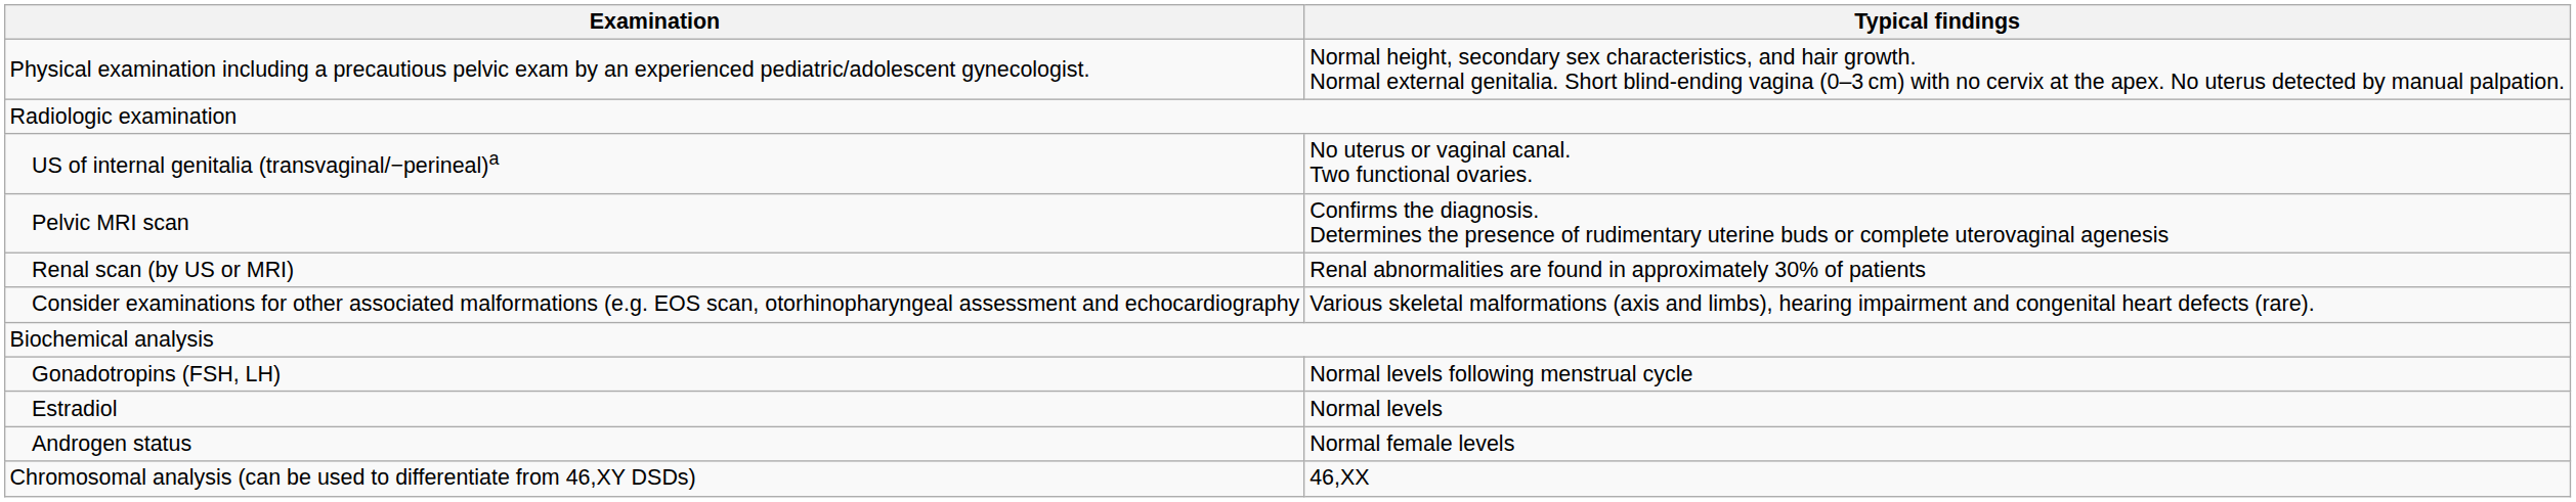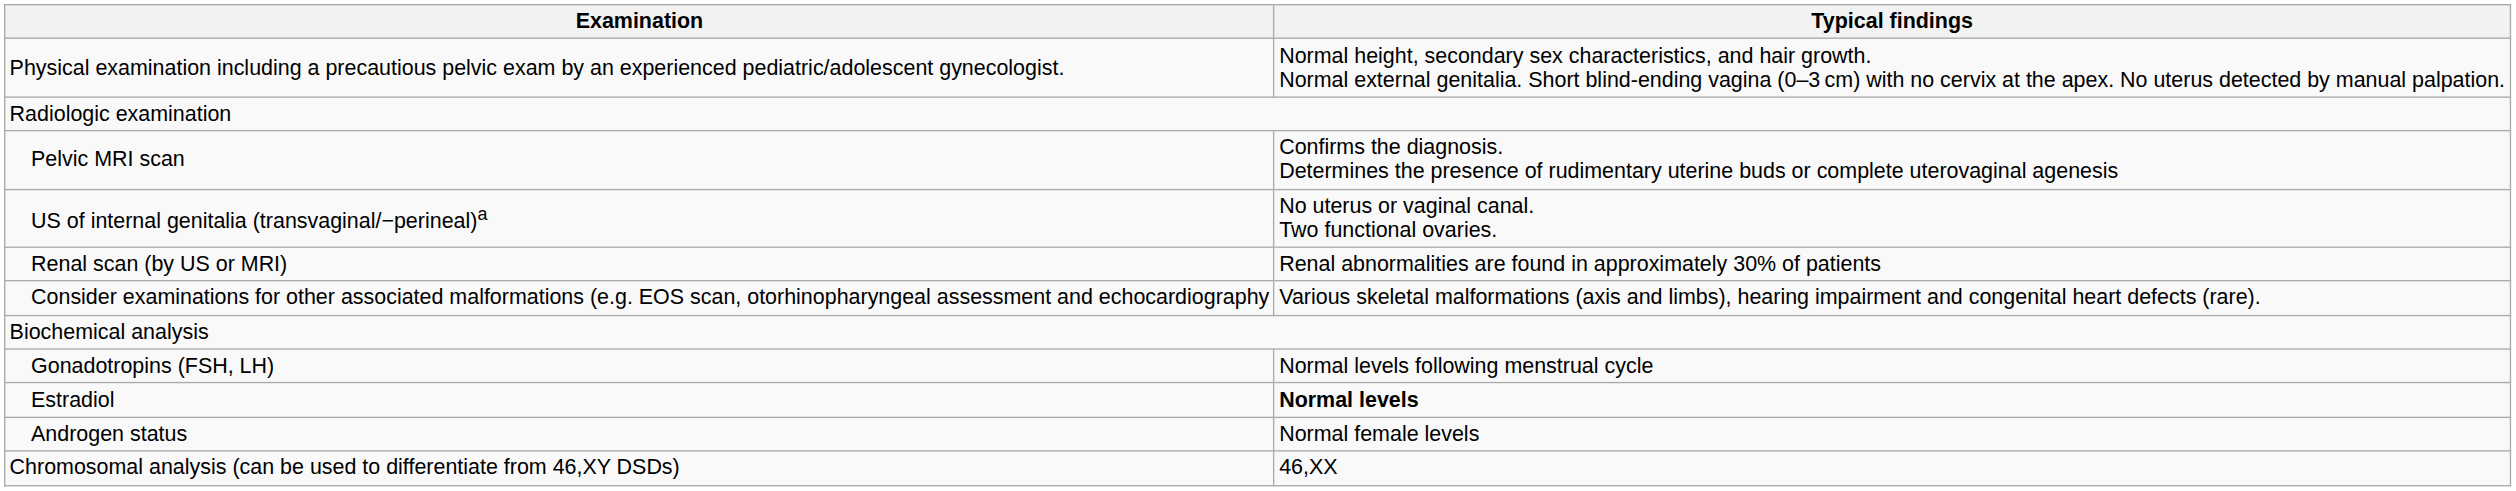rows swapped: US of internal genitalia (transvaginal/−perineal)a <-> Pelvic MRI scan
Estradiol | Typical findings: normal -> bold
